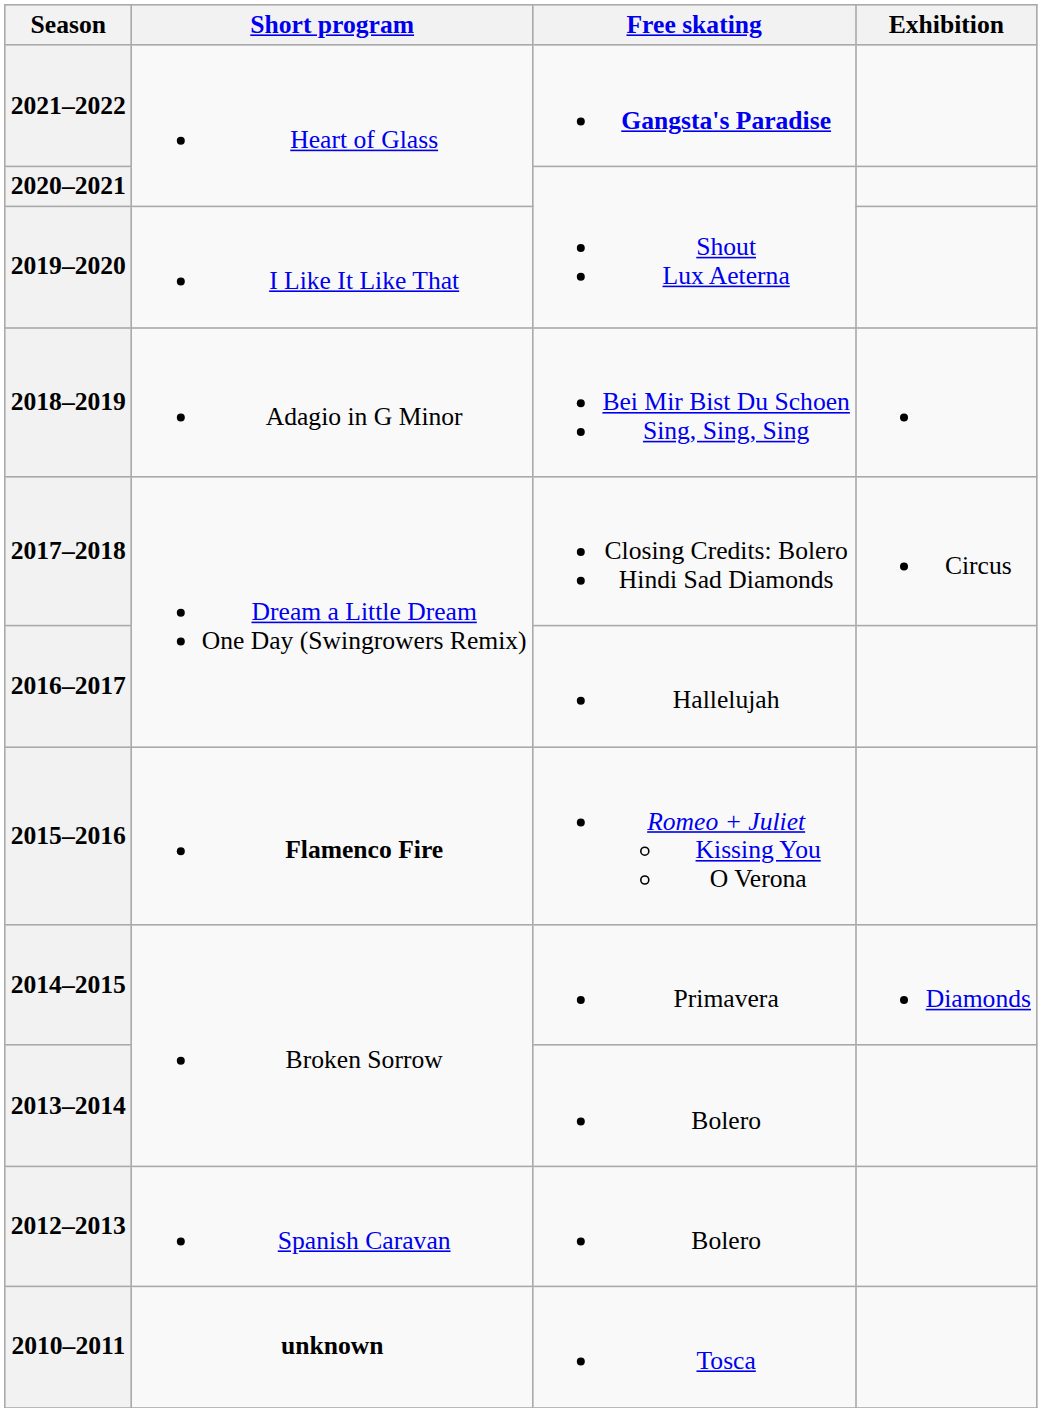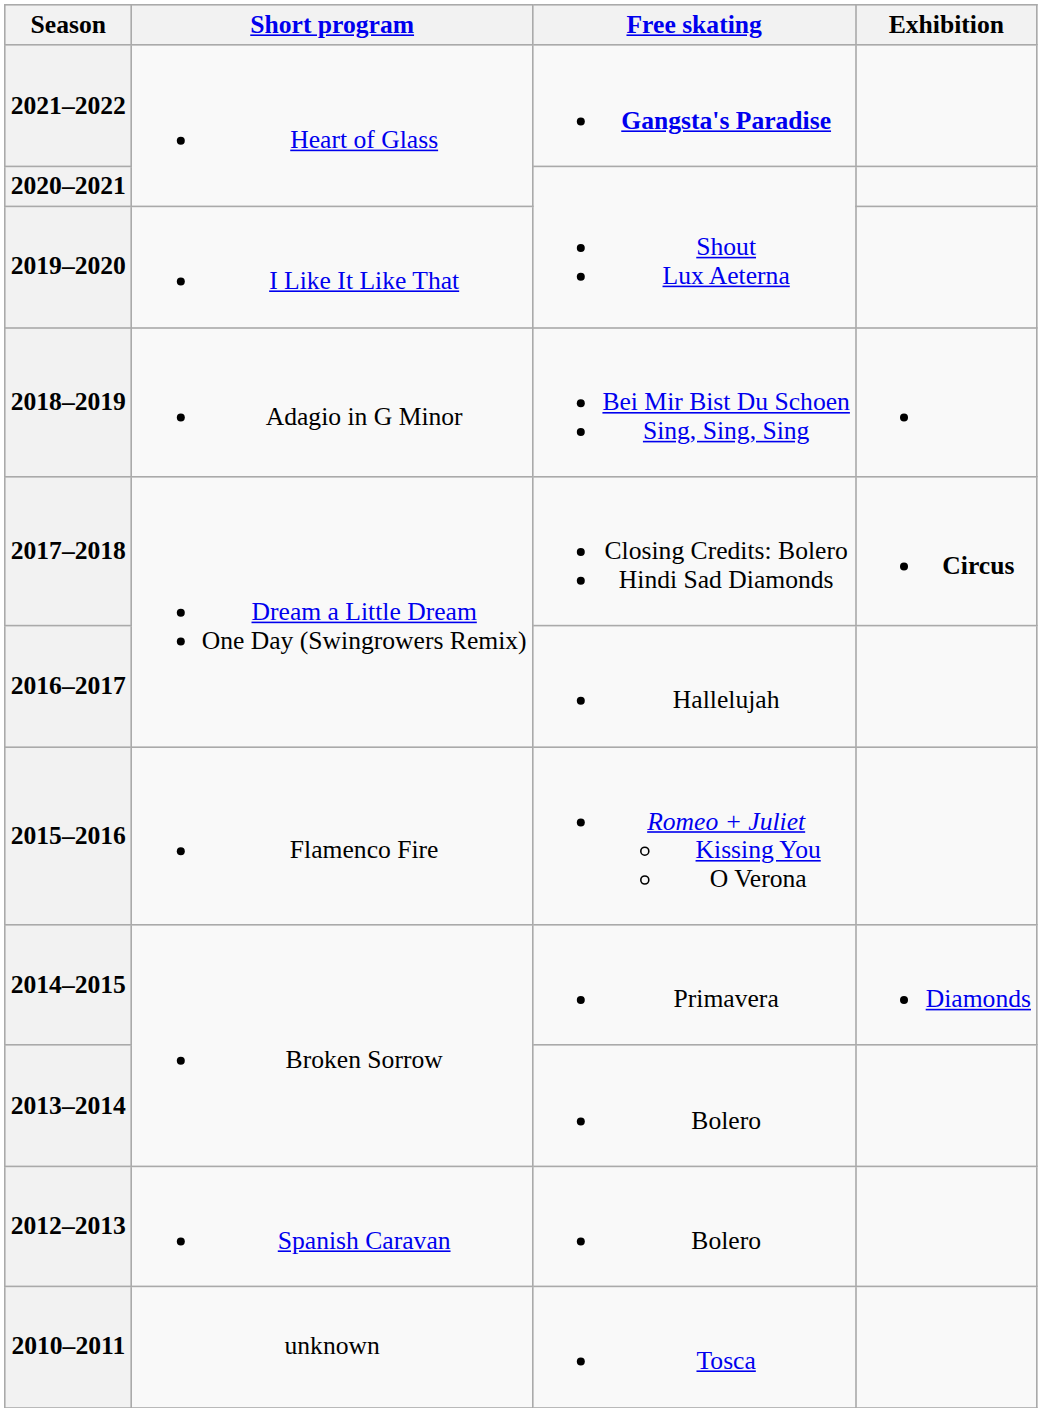2017–2018 | Exhibition: normal -> bold
2015–2016 | Short program: bold -> normal
2010–2011 | Short program: bold -> normal
